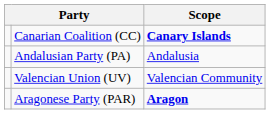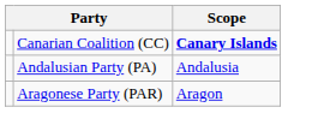- row: Valencian Union (UV) | Valencian Community
Aragonese Party (PAR) | Scope: bold -> normal
